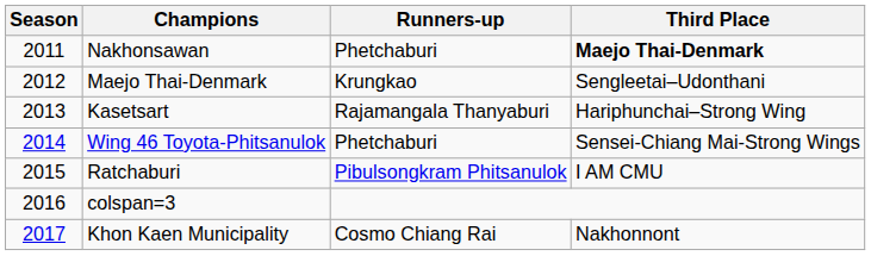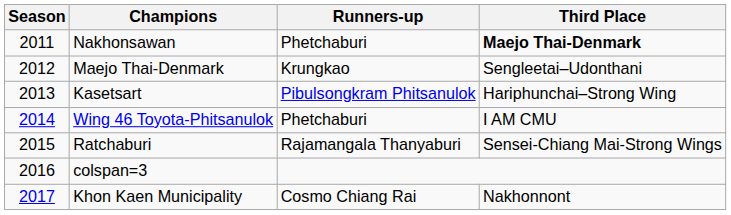Kasetsart | Runners-up: Rajamangala Thanyaburi -> Pibulsongkram Phitsanulok
Wing 46 Toyota-Phitsanulok | Third Place: Sensei-Chiang Mai-Strong Wings -> I AM CMU
Ratchaburi | Runners-up: Pibulsongkram Phitsanulok -> Rajamangala Thanyaburi
Ratchaburi | Third Place: I AM CMU -> Sensei-Chiang Mai-Strong Wings
